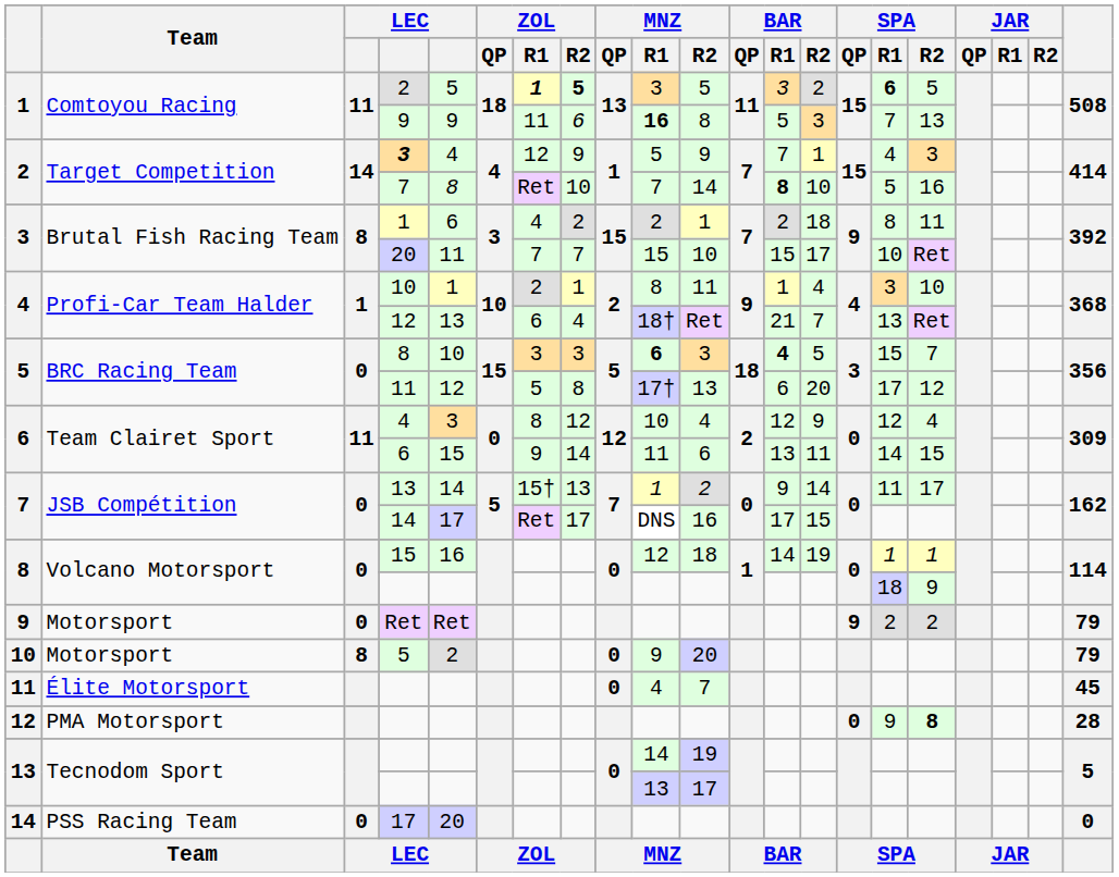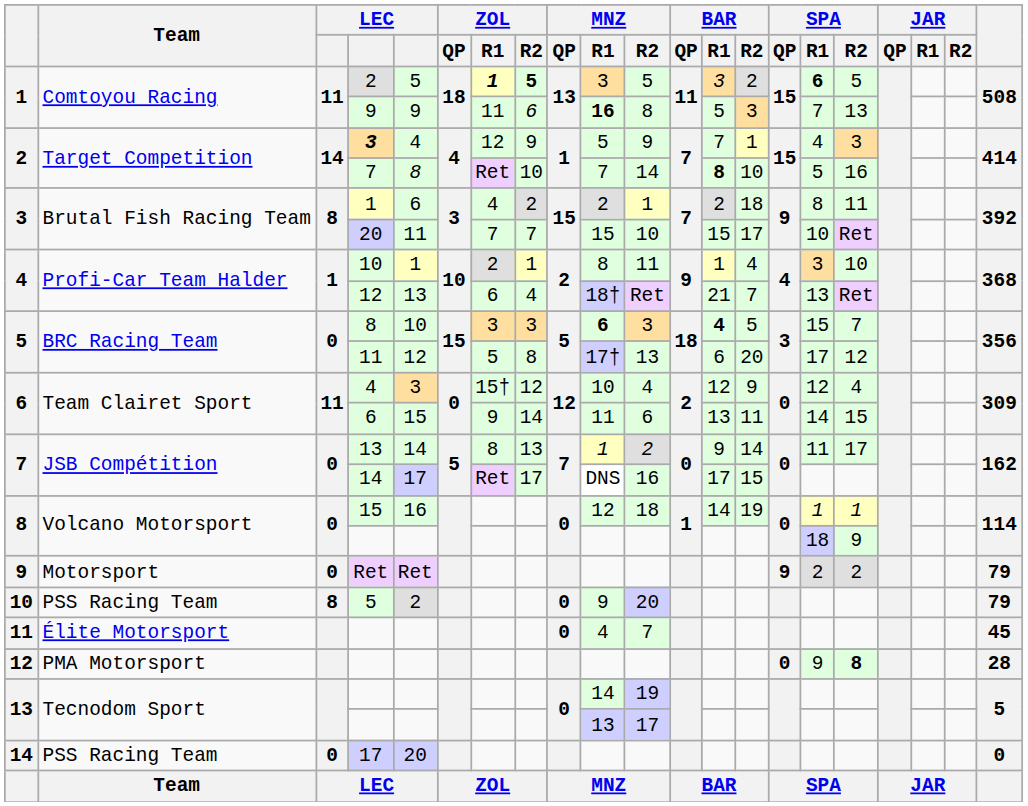row 13 | ZOL / R1: 8 -> 15†
row 15 | ZOL / R1: 15† -> 8
row 20 | Team: Motorsport -> PSS Racing Team
